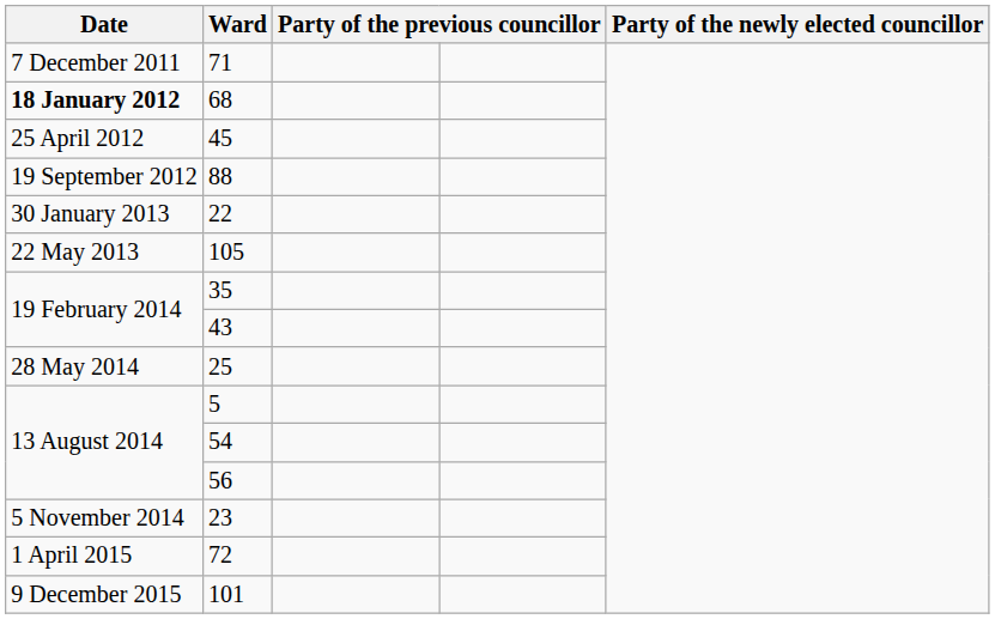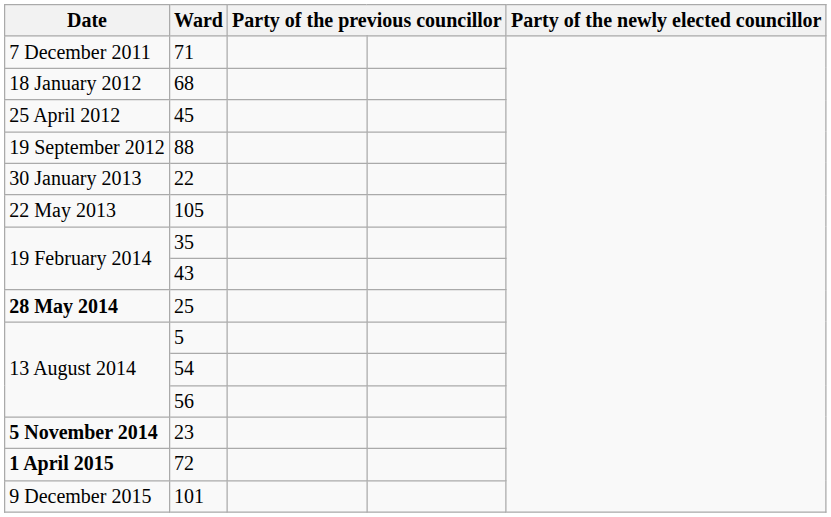68 | Date: bold -> normal
25 | Date: normal -> bold
23 | Date: normal -> bold
72 | Date: normal -> bold
